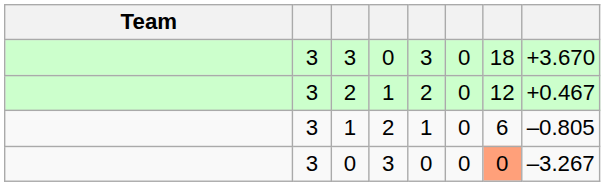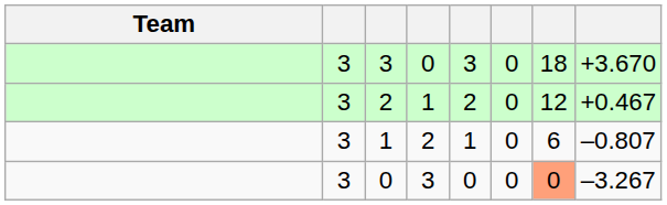row 4 | column 8: –0.805 -> –0.807
